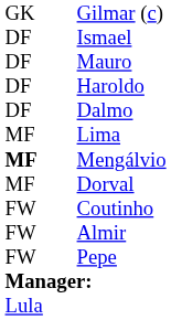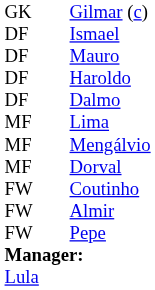Mengálvio | column 1: bold -> normal
